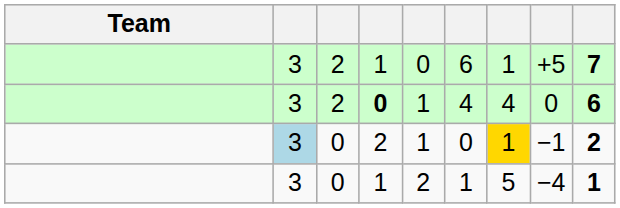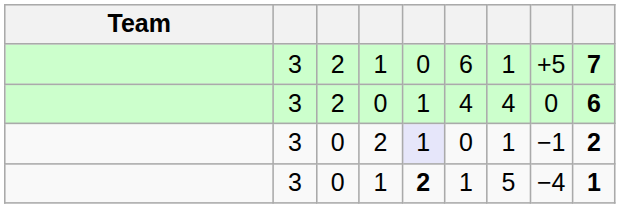row 3 | column 4: bold -> normal
row 4 | column 2: lightblue background -> no background
row 4 | column 5: no background -> lavender background
row 4 | column 7: gold background -> no background
row 5 | column 5: normal -> bold
